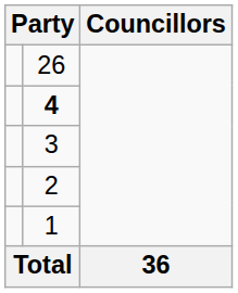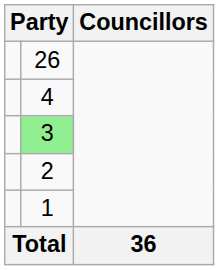4 | column 2: bold -> normal
3 | column 2: no background -> lightgreen background
